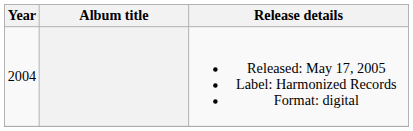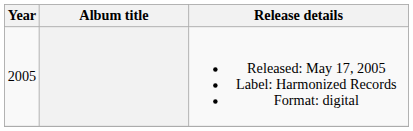row 2 | Year: 2004 -> 2005
